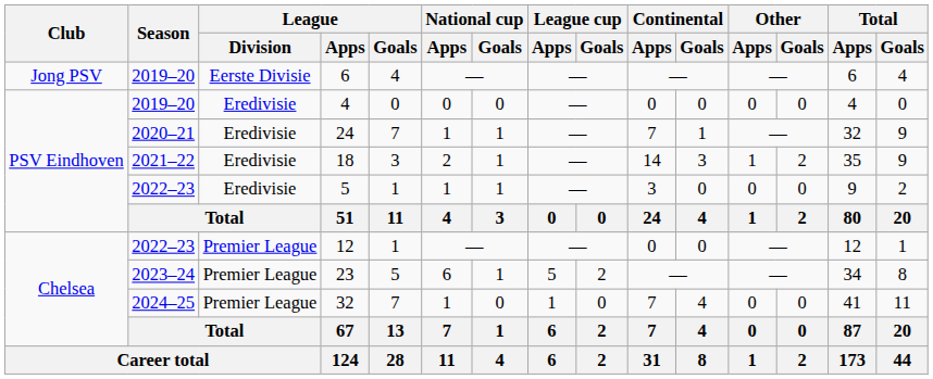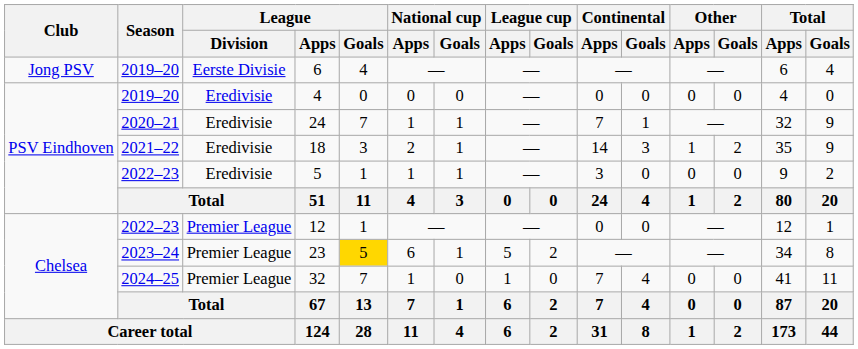23 | League / Goals: no background -> gold background
